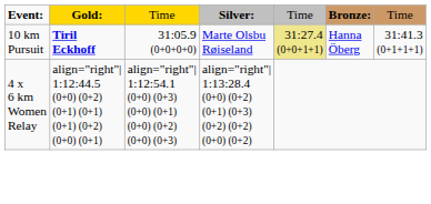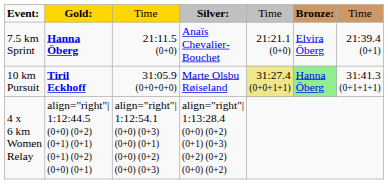+ row: 7.5 km Sprint | Hanna Öberg | 21:11.5 (0+0) | Anaïs Chevalier-Bouchet | 21:21.1 (0+0) | Elvira Öberg | 21:39.4 (0+1)
10 km Pursuit | column 6: no background -> lightgreen background
